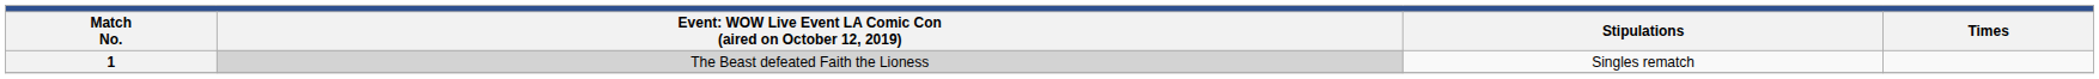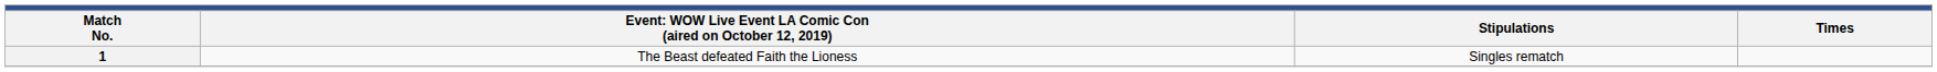1 | column 2: lightgrey background -> no background
